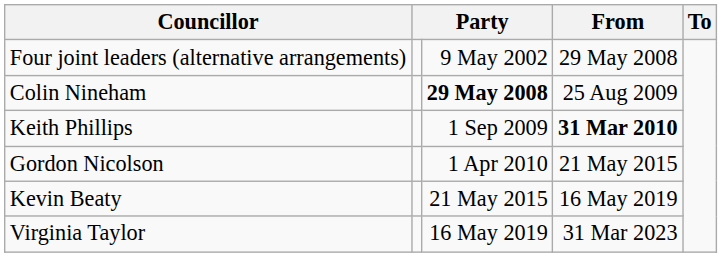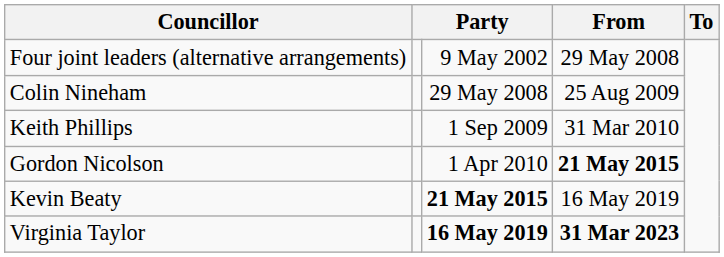Colin Nineham | column 3: bold -> normal
Keith Phillips | From: bold -> normal
Gordon Nicolson | From: normal -> bold
Kevin Beaty | column 3: normal -> bold
Virginia Taylor | column 3: normal -> bold
Virginia Taylor | From: normal -> bold
